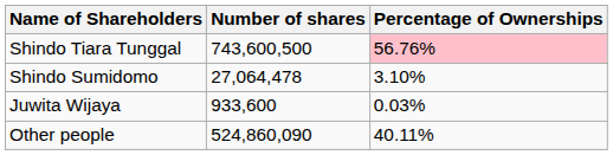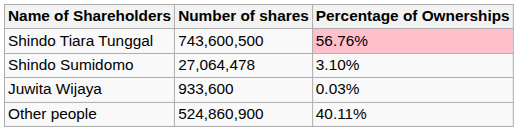Other people | Number of shares: 524,860,090 -> 524,860,900
